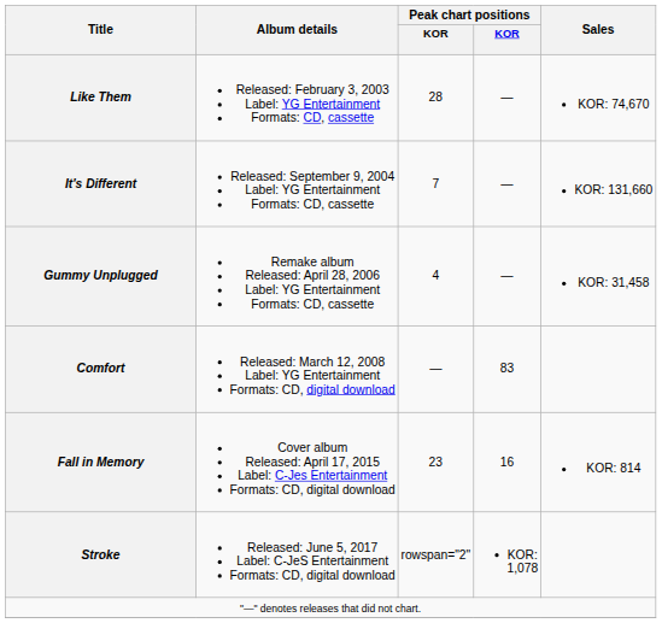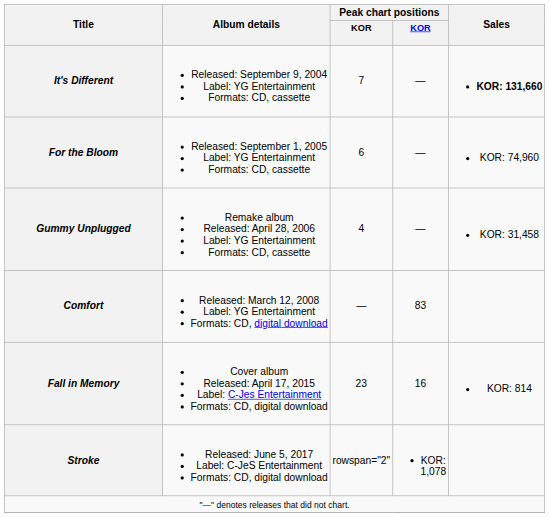- row: Like Them | Released: February 3, 2003 Label: YG Entertainment Formats: CD, cassette | 28 | — | KOR: 74,670
It's Different | Sales: normal -> bold
+ row: For the Bloom | Released: September 1, 2005 Label: YG Entertainment Formats: CD, cassette | 6 | — | KOR: 74,960
